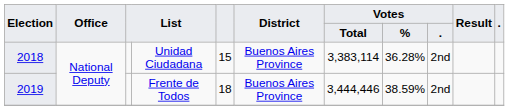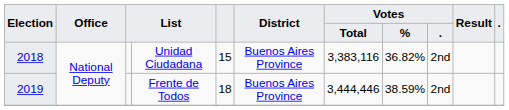Unidad Ciudadana | Votes / Total: 3,383,114 -> 3,383,116
Unidad Ciudadana | Votes / %: 36.28% -> 36.82%
